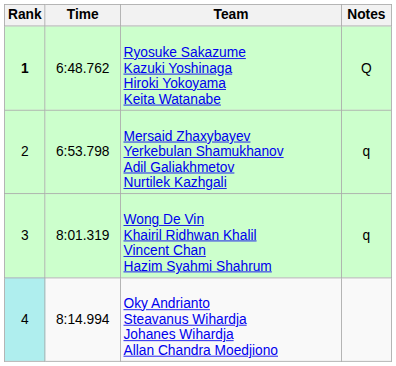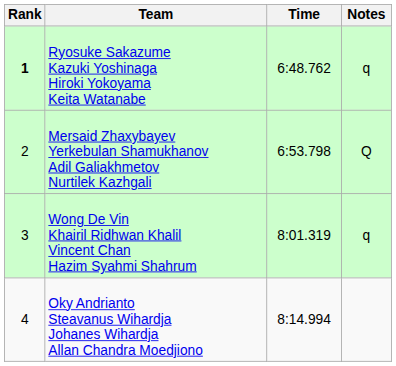columns swapped: Team <-> Time
row 2 | Notes: Q -> q
row 3 | Notes: q -> Q
row 5 | Rank: paleturquoise background -> no background
